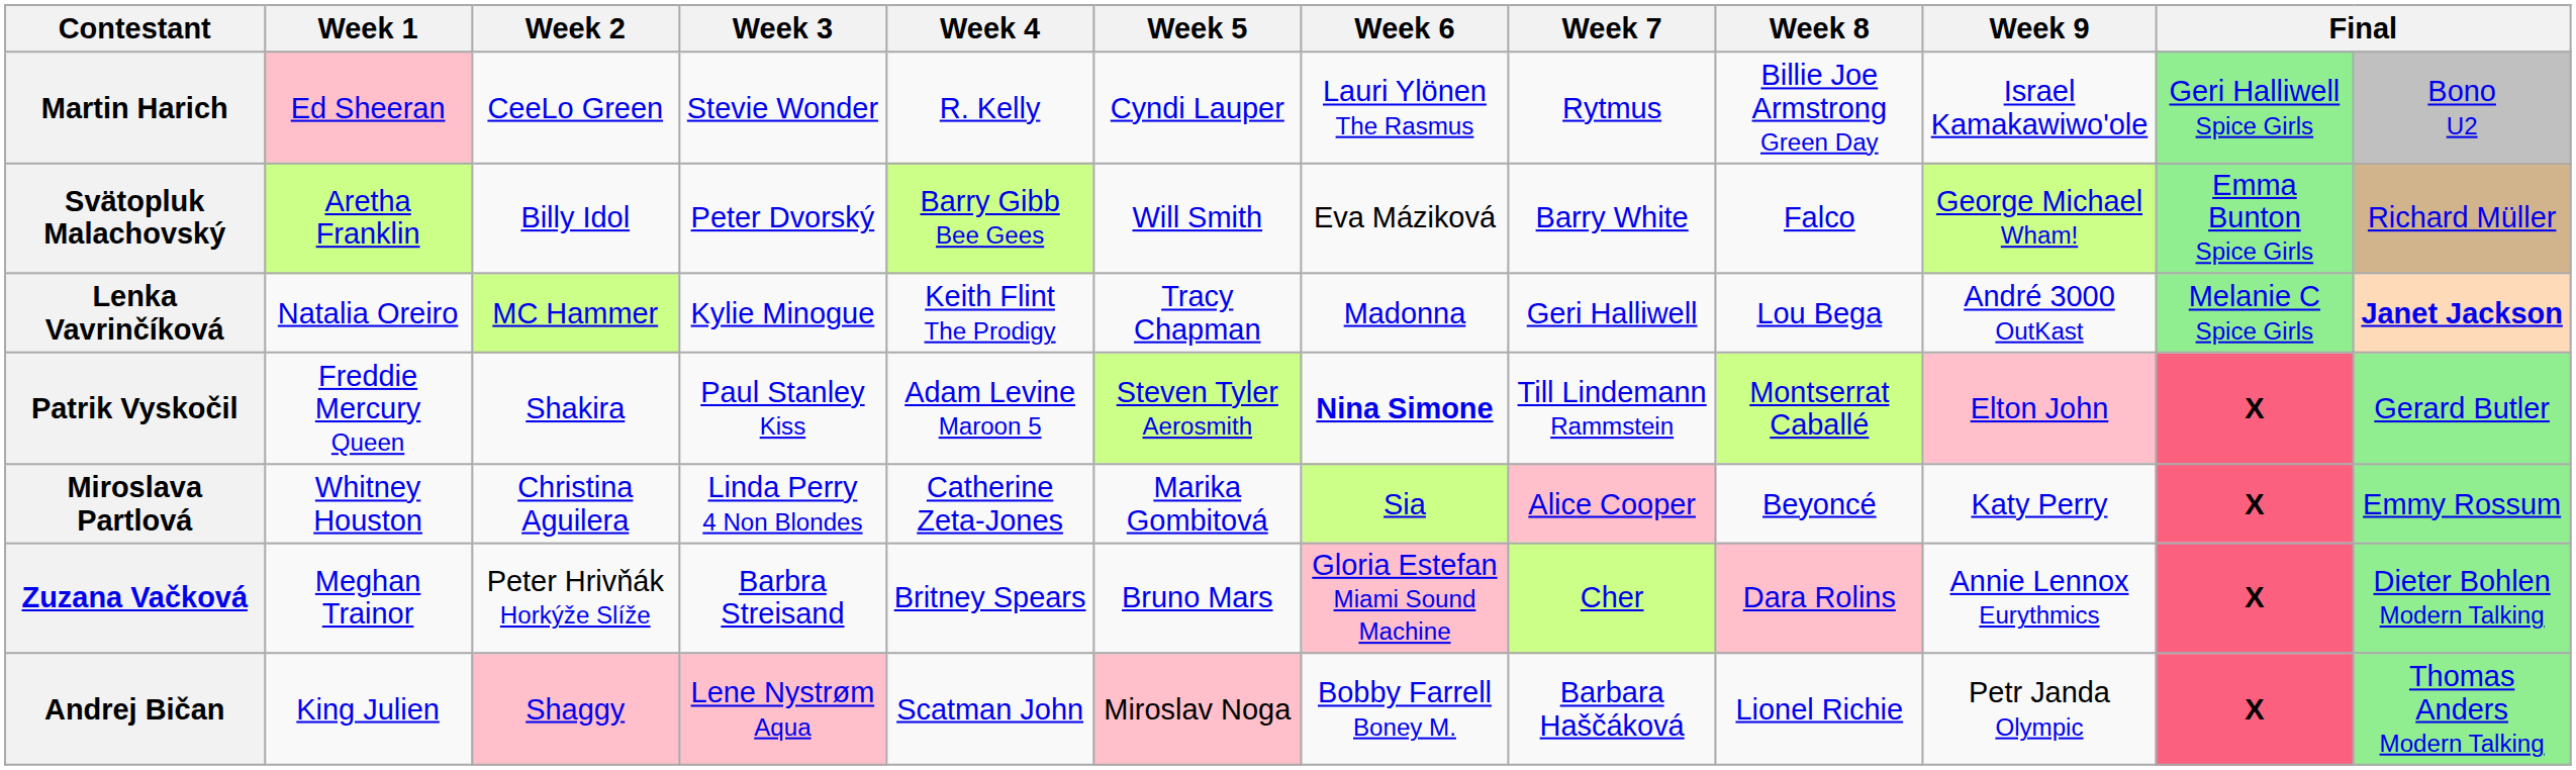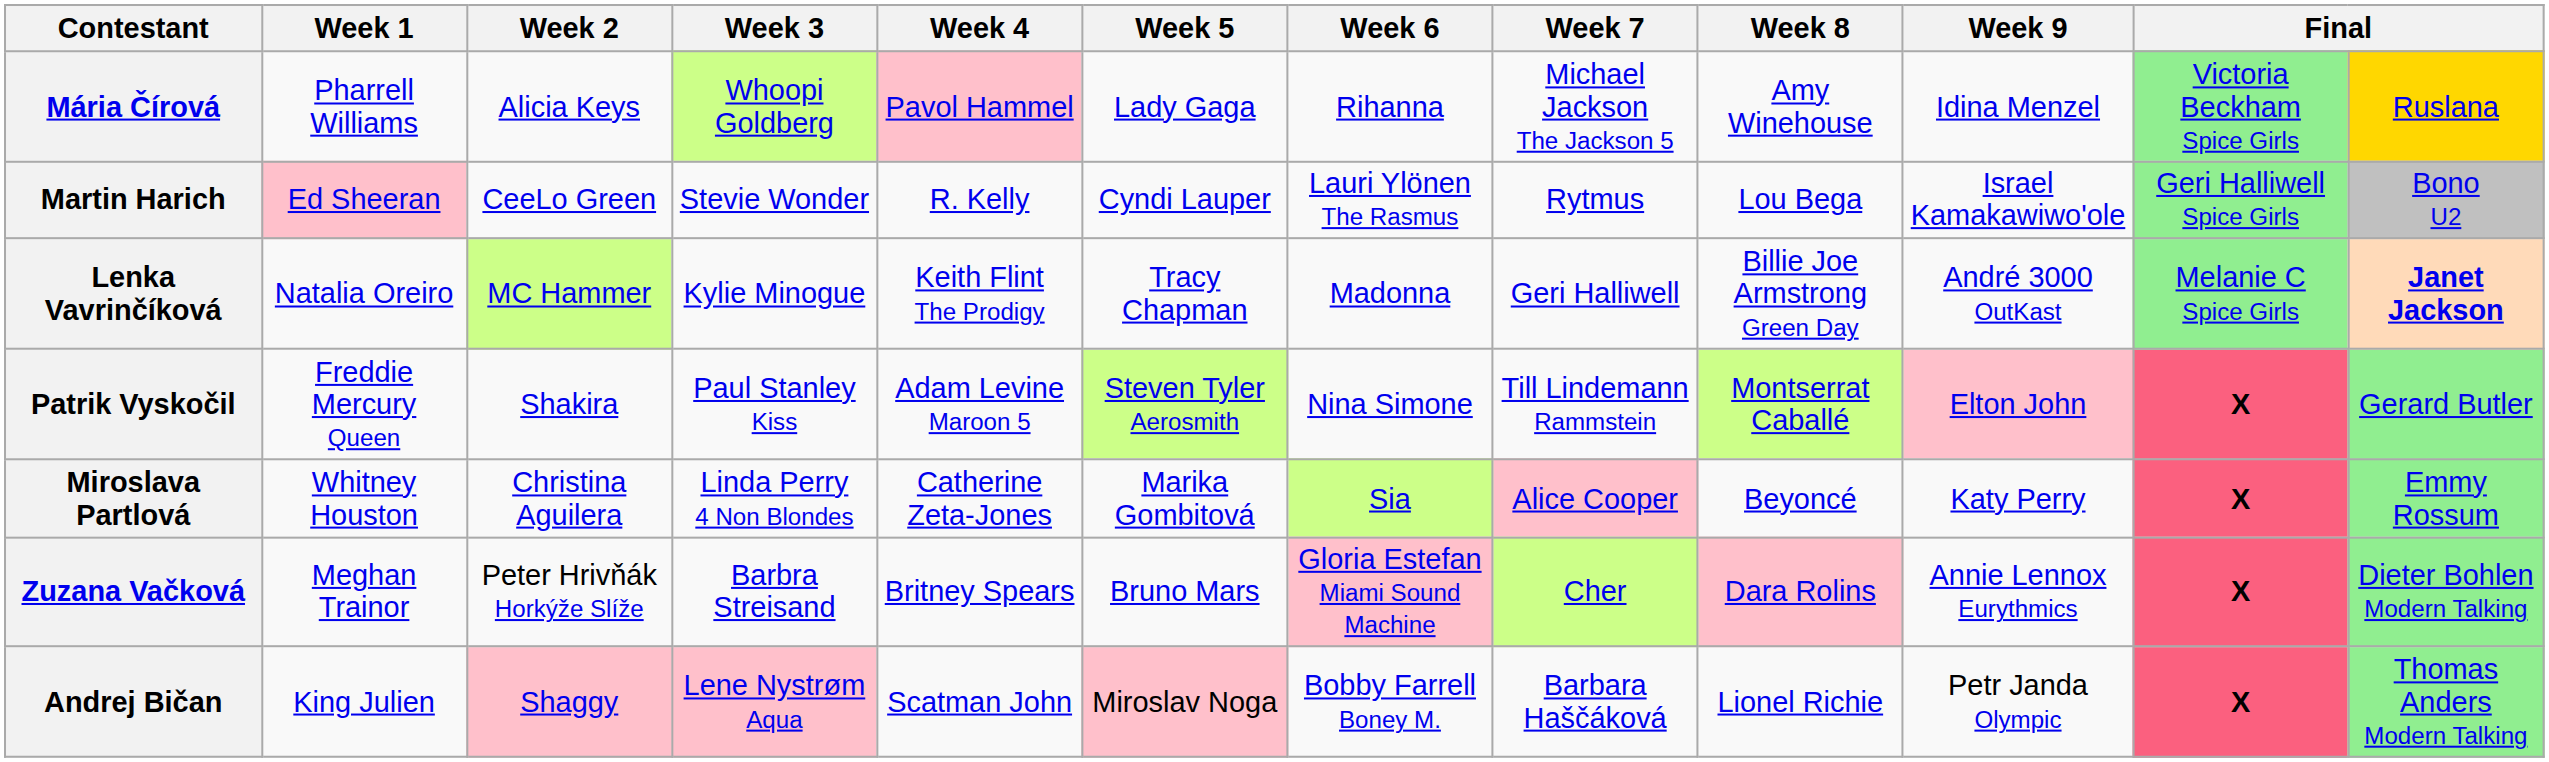+ row: Mária Čírová | Pharrell Williams | Alicia Keys | Whoopi Goldberg | Pavol Hammel | Lady Gaga | Rihanna | Michael Jackson The Jackson 5 | Amy Winehouse | Idina Menzel | Victoria Beckham Spice Girls | Ruslana
Martin Harich | Week 8: Billie Joe Armstrong Green Day -> Lou Bega
- row: Svätopluk Malachovský | Aretha Franklin | Billy Idol | Peter Dvorský | Barry Gibb Bee Gees | Will Smith | Eva Máziková | Barry White | Falco | George Michael Wham! | Emma Bunton Spice Girls | Richard Müller
Lenka Vavrinčíková | Week 8: Lou Bega -> Billie Joe Armstrong Green Day
Patrik Vyskočil | Week 6: bold -> normal
